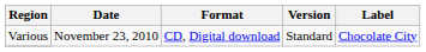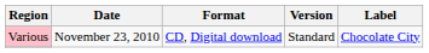Various | Region: no background -> pink background
